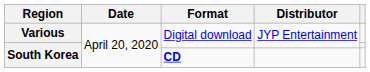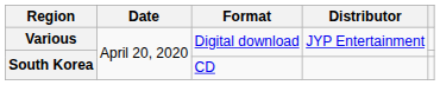South Korea / CD | Format: bold -> normal
